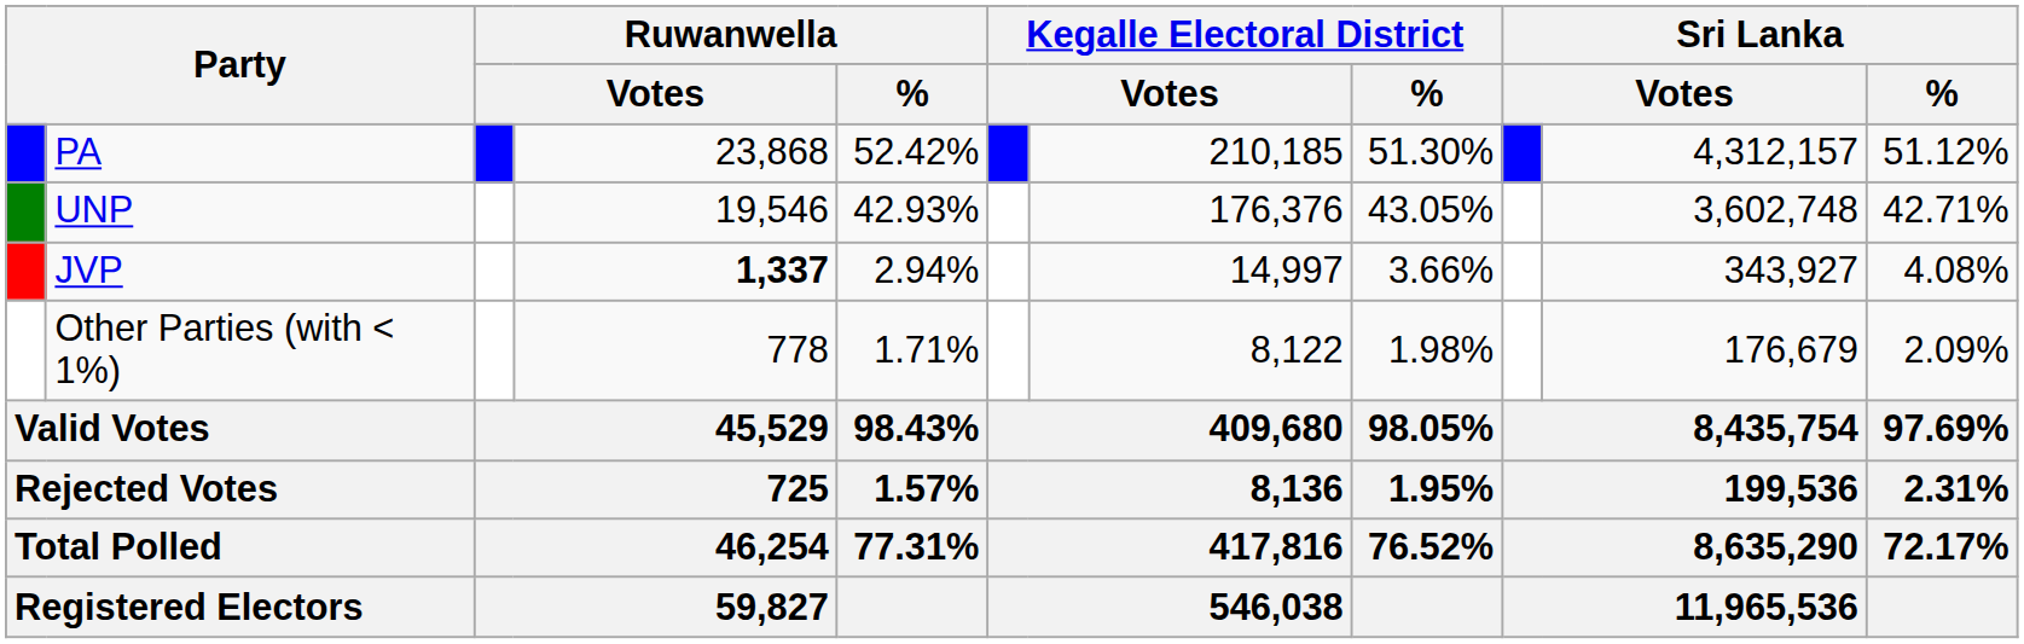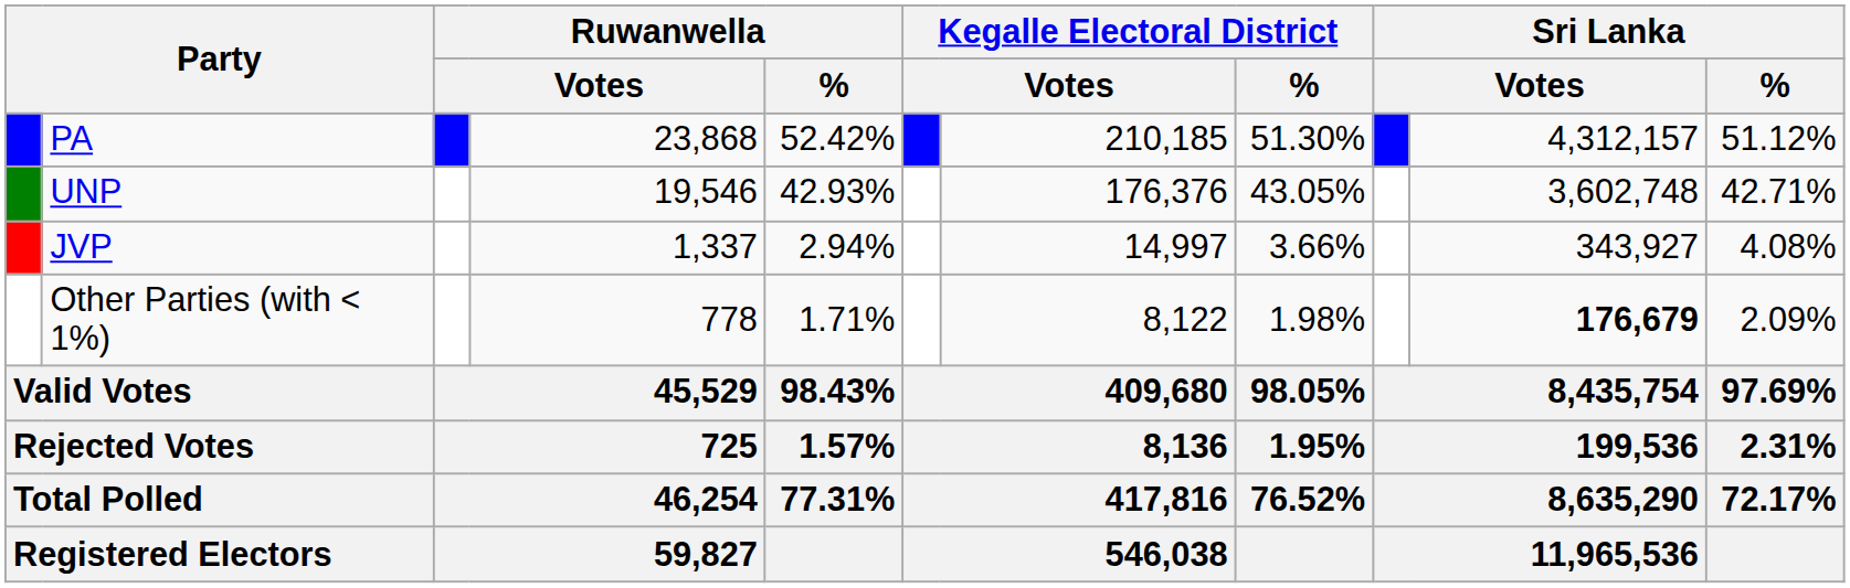JVP | column 4: bold -> normal
Other Parties (with < 1%) | column 10: normal -> bold
